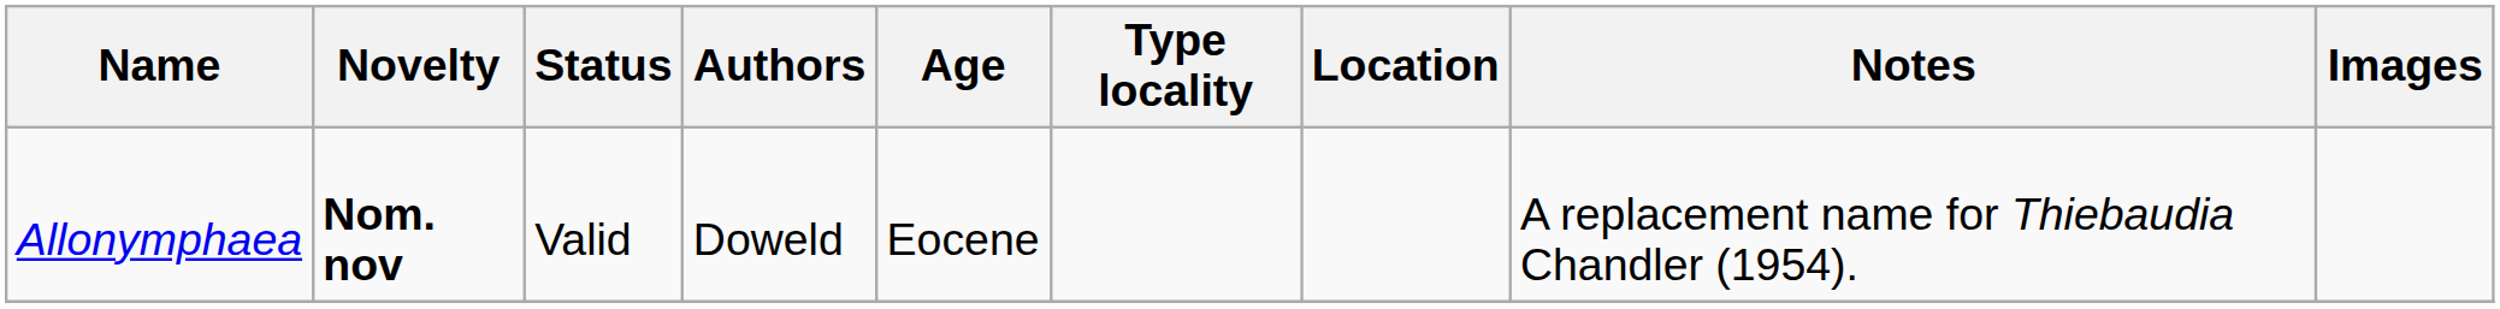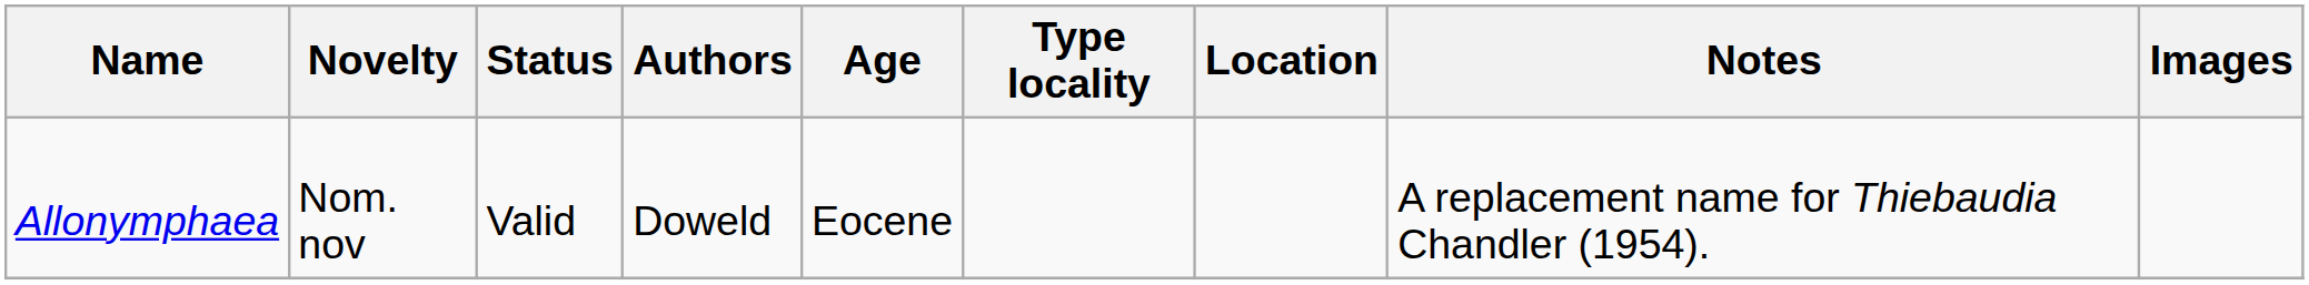Allonymphaea | Novelty: bold -> normal
